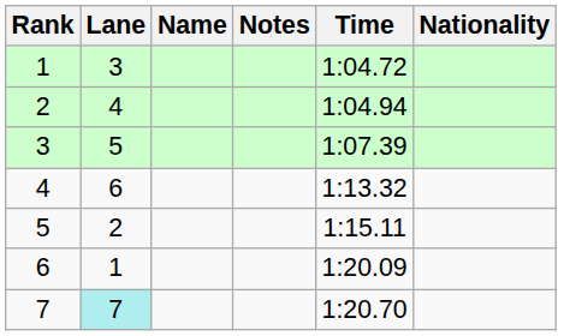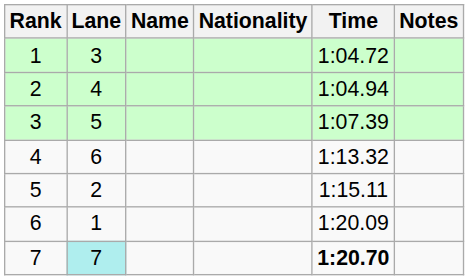columns swapped: Nationality <-> Notes
row 8 | Time: normal -> bold
